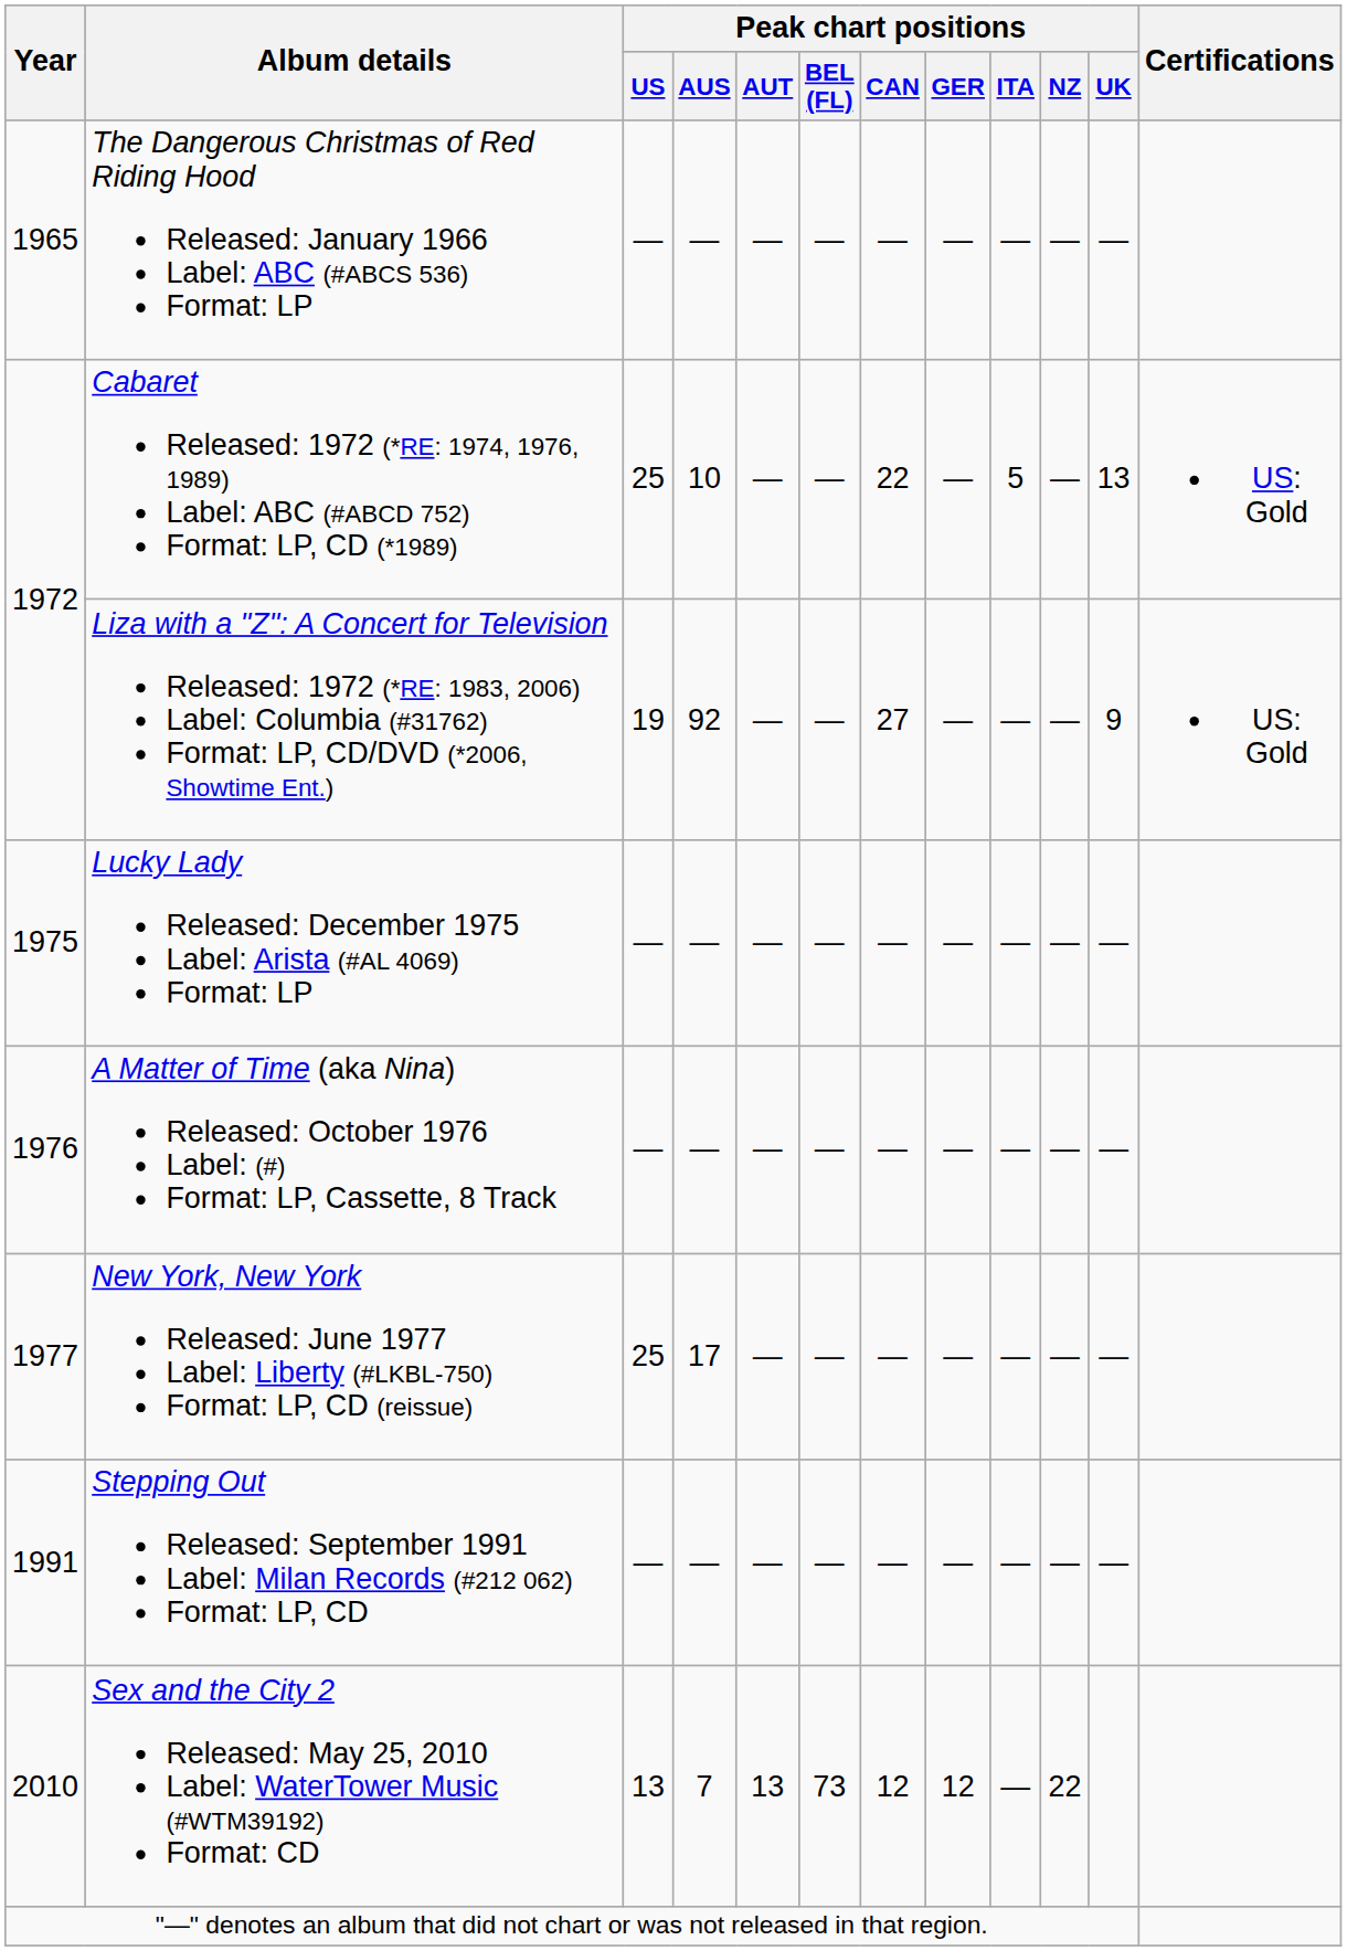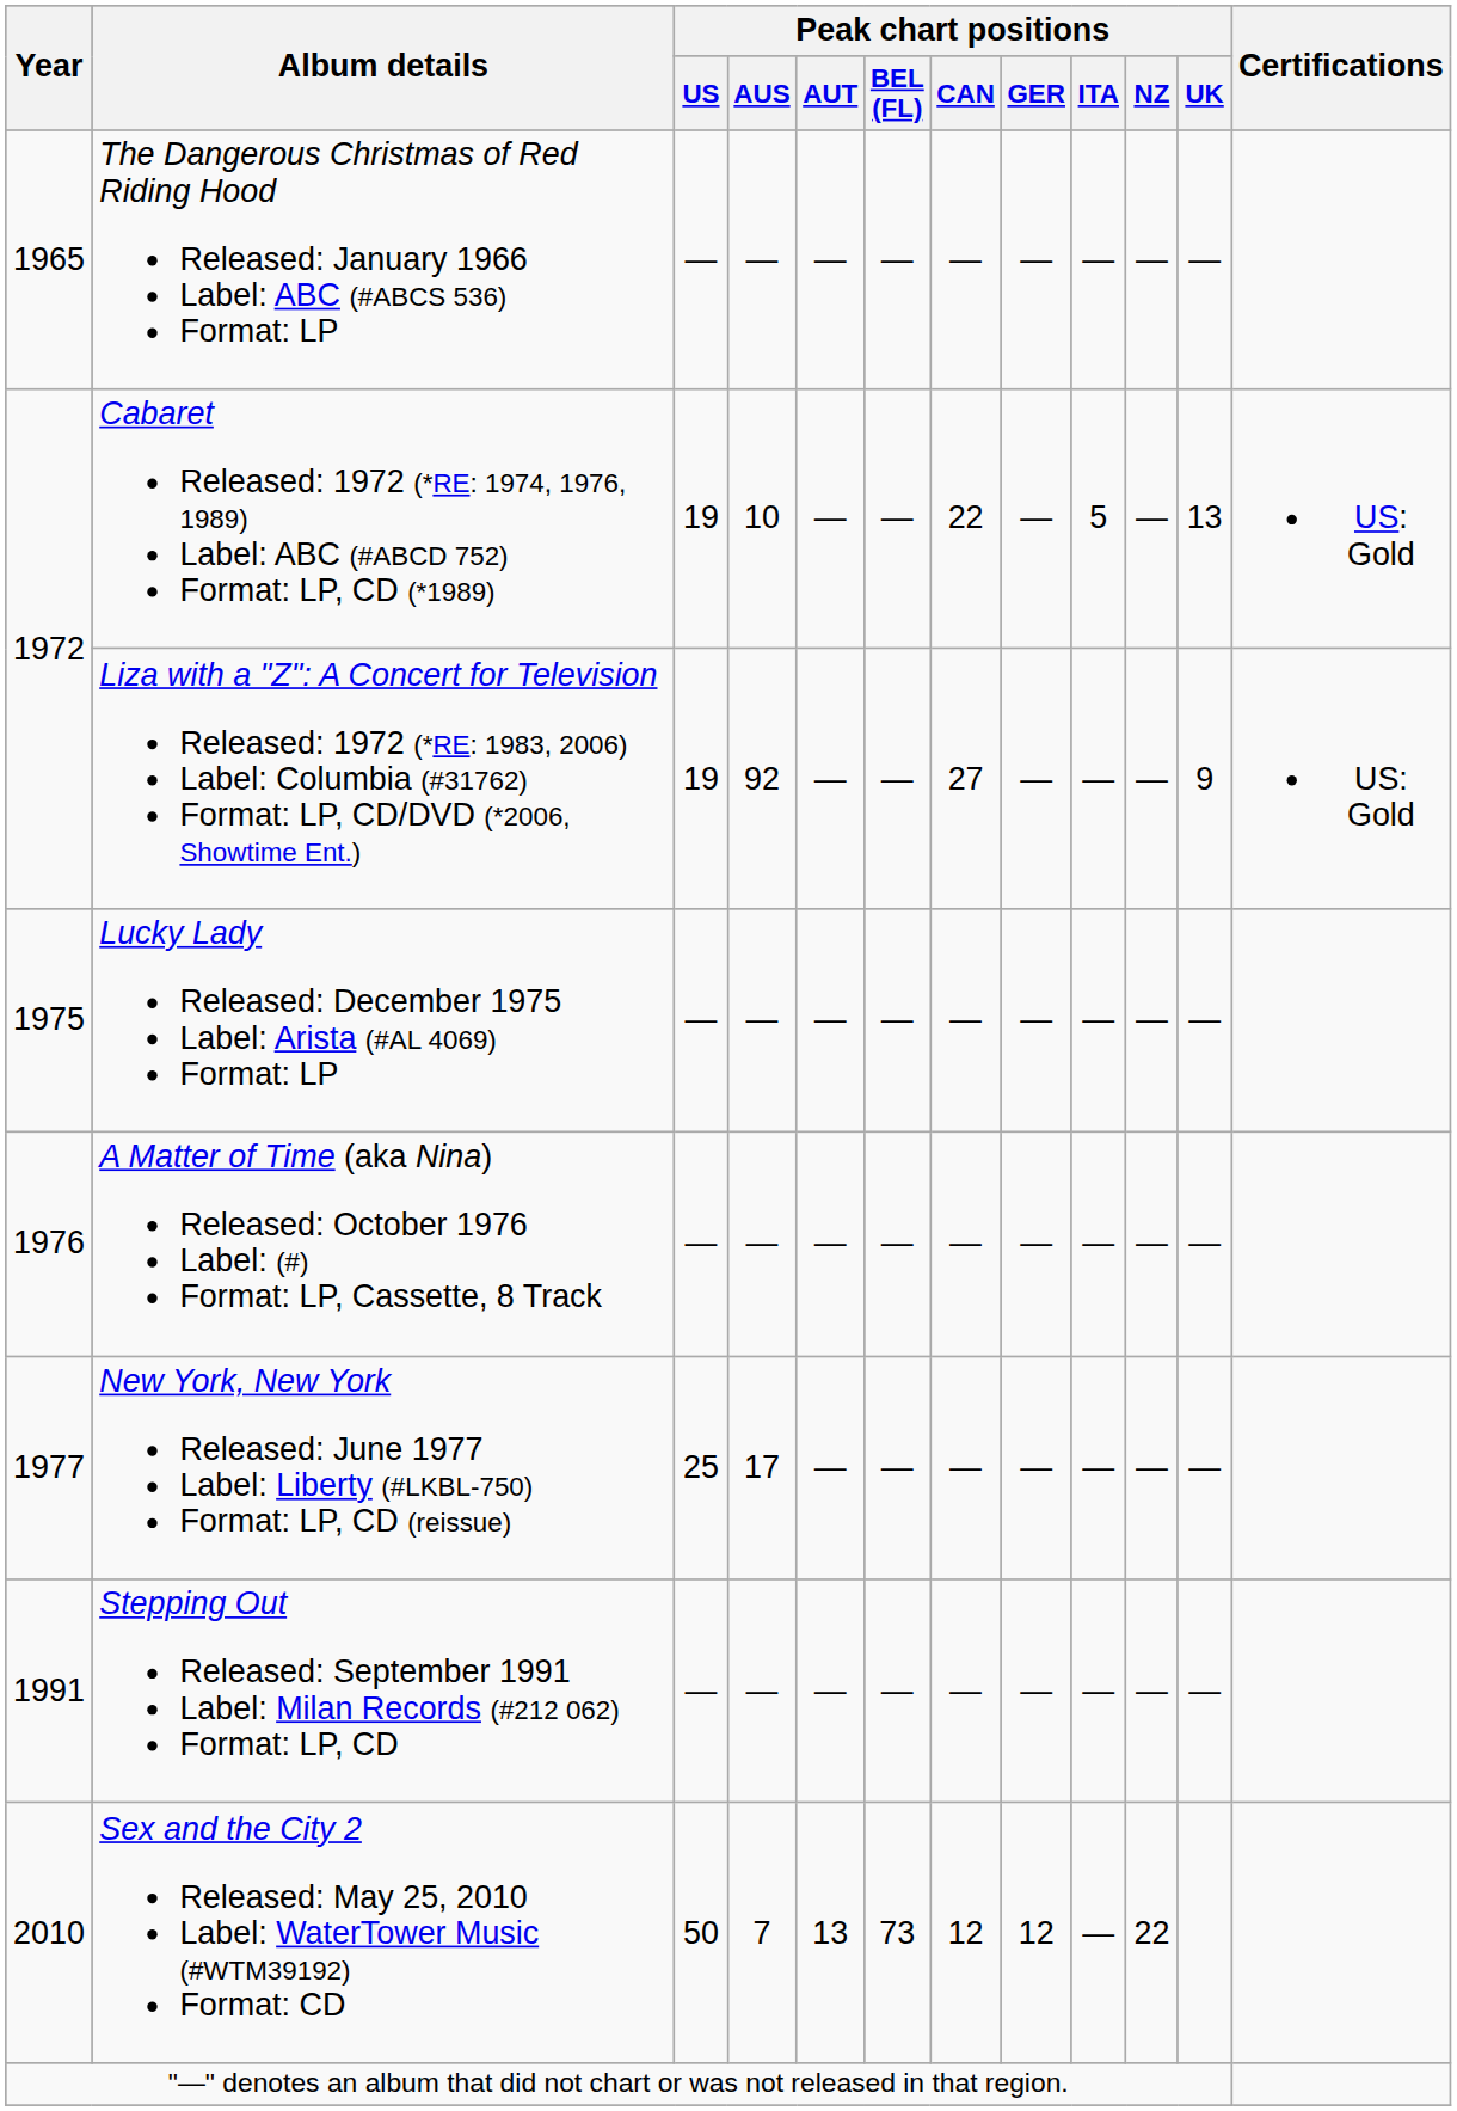row 4 | Peak chart positions / US: 25 -> 19
row 10 | Peak chart positions / US: 13 -> 50
